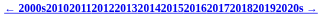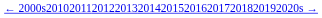row 1 | column 1: bold -> normal
